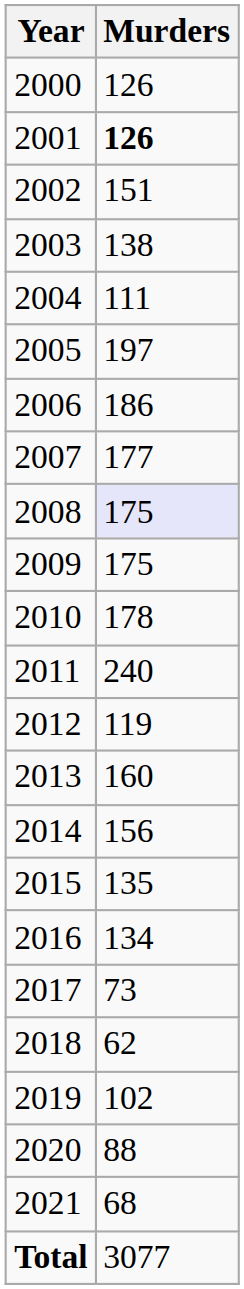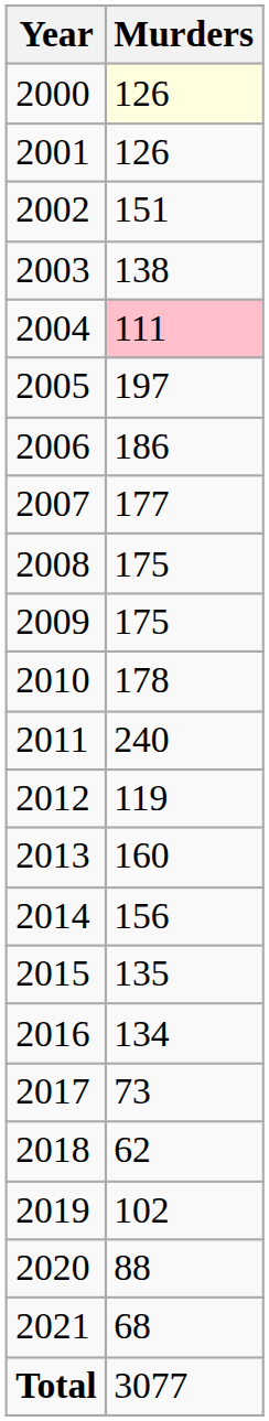2000 | Murders: no background -> lightyellow background
2001 | Murders: bold -> normal
2004 | Murders: no background -> pink background
2008 | Murders: lavender background -> no background
